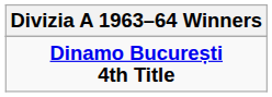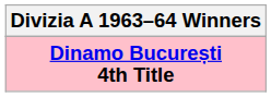row 2 | column 1: no background -> pink background
